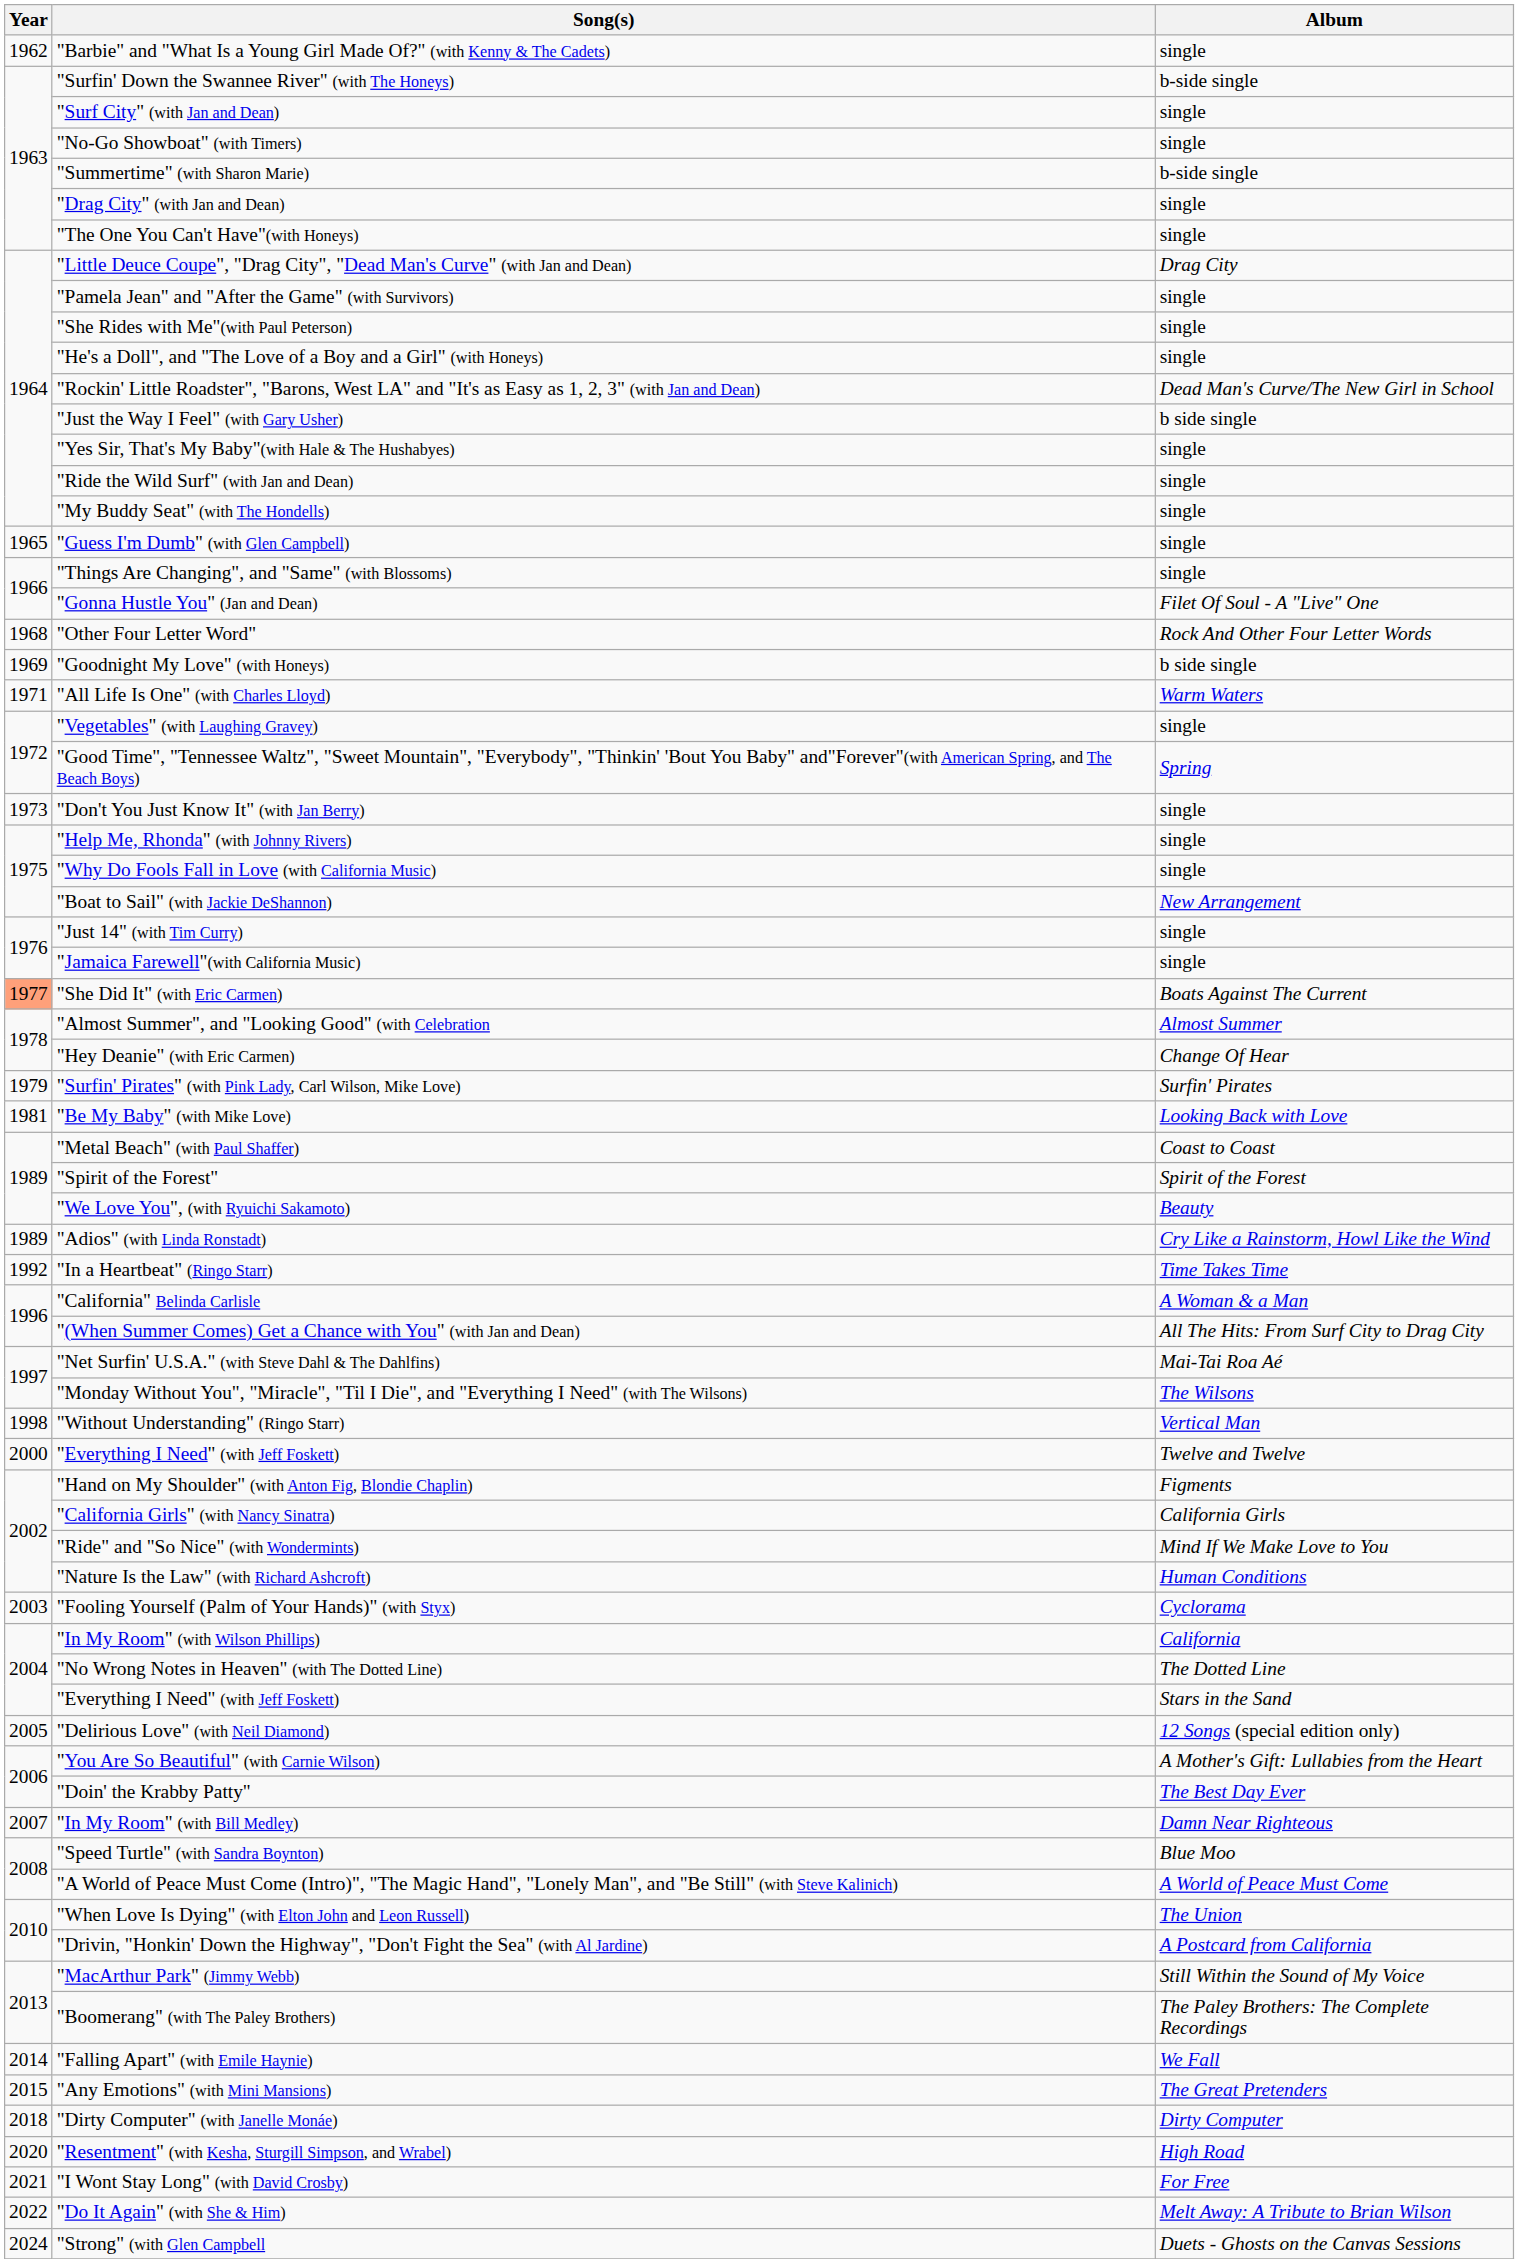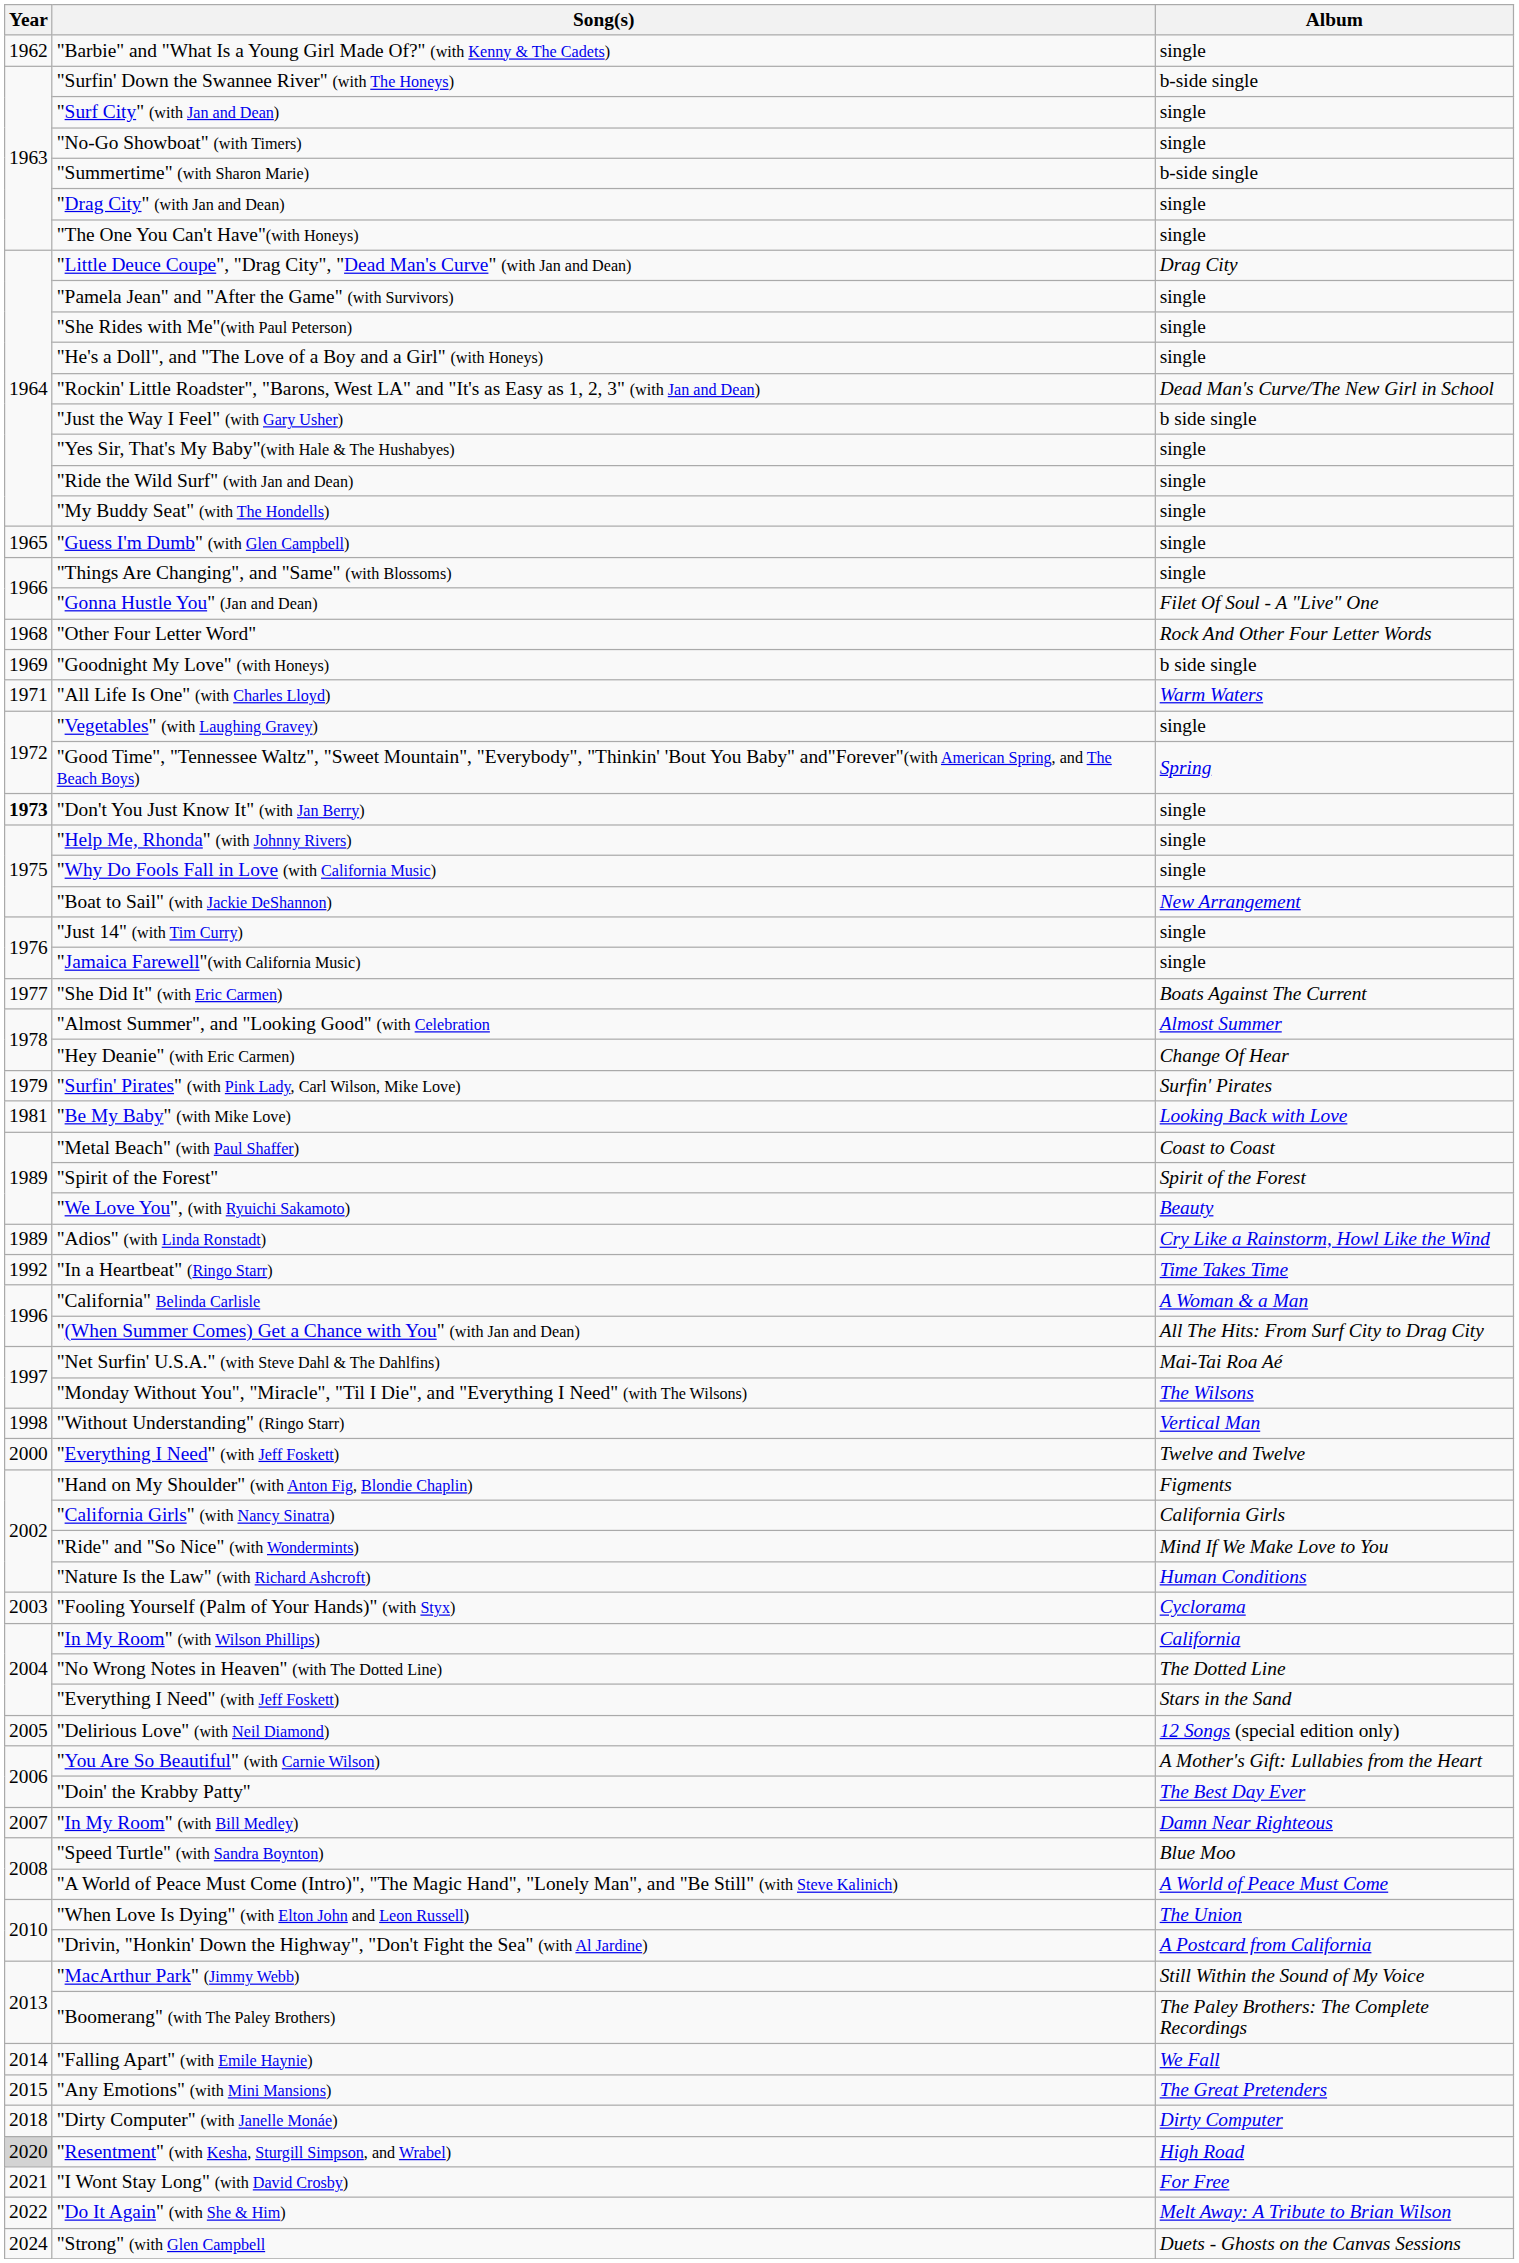"Don't You Just Know It" (with Jan Berry) | Year: normal -> bold
"She Did It" (with Eric Carmen) | Year: lightsalmon background -> no background
"Resentment" (with Kesha, Sturgill Simpson, and Wrabel) | Year: no background -> lightgrey background
